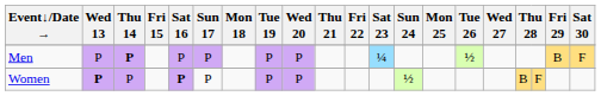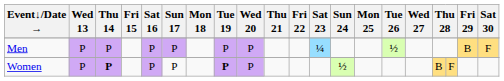Men | Thu 14: bold -> normal
Women | Wed 13: bold -> normal
Women | Thu 14: normal -> bold
Women | Sat 16: bold -> normal
Women | Tue 19: normal -> bold
